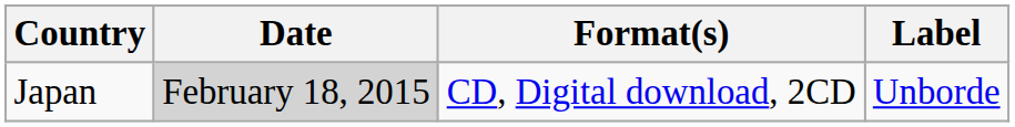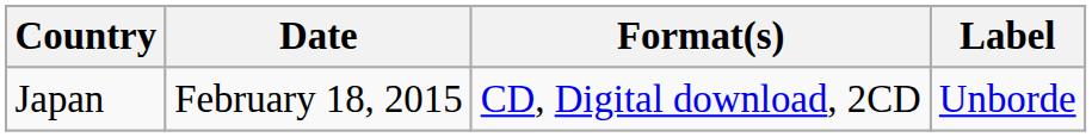Japan | Date: lightgrey background -> no background
